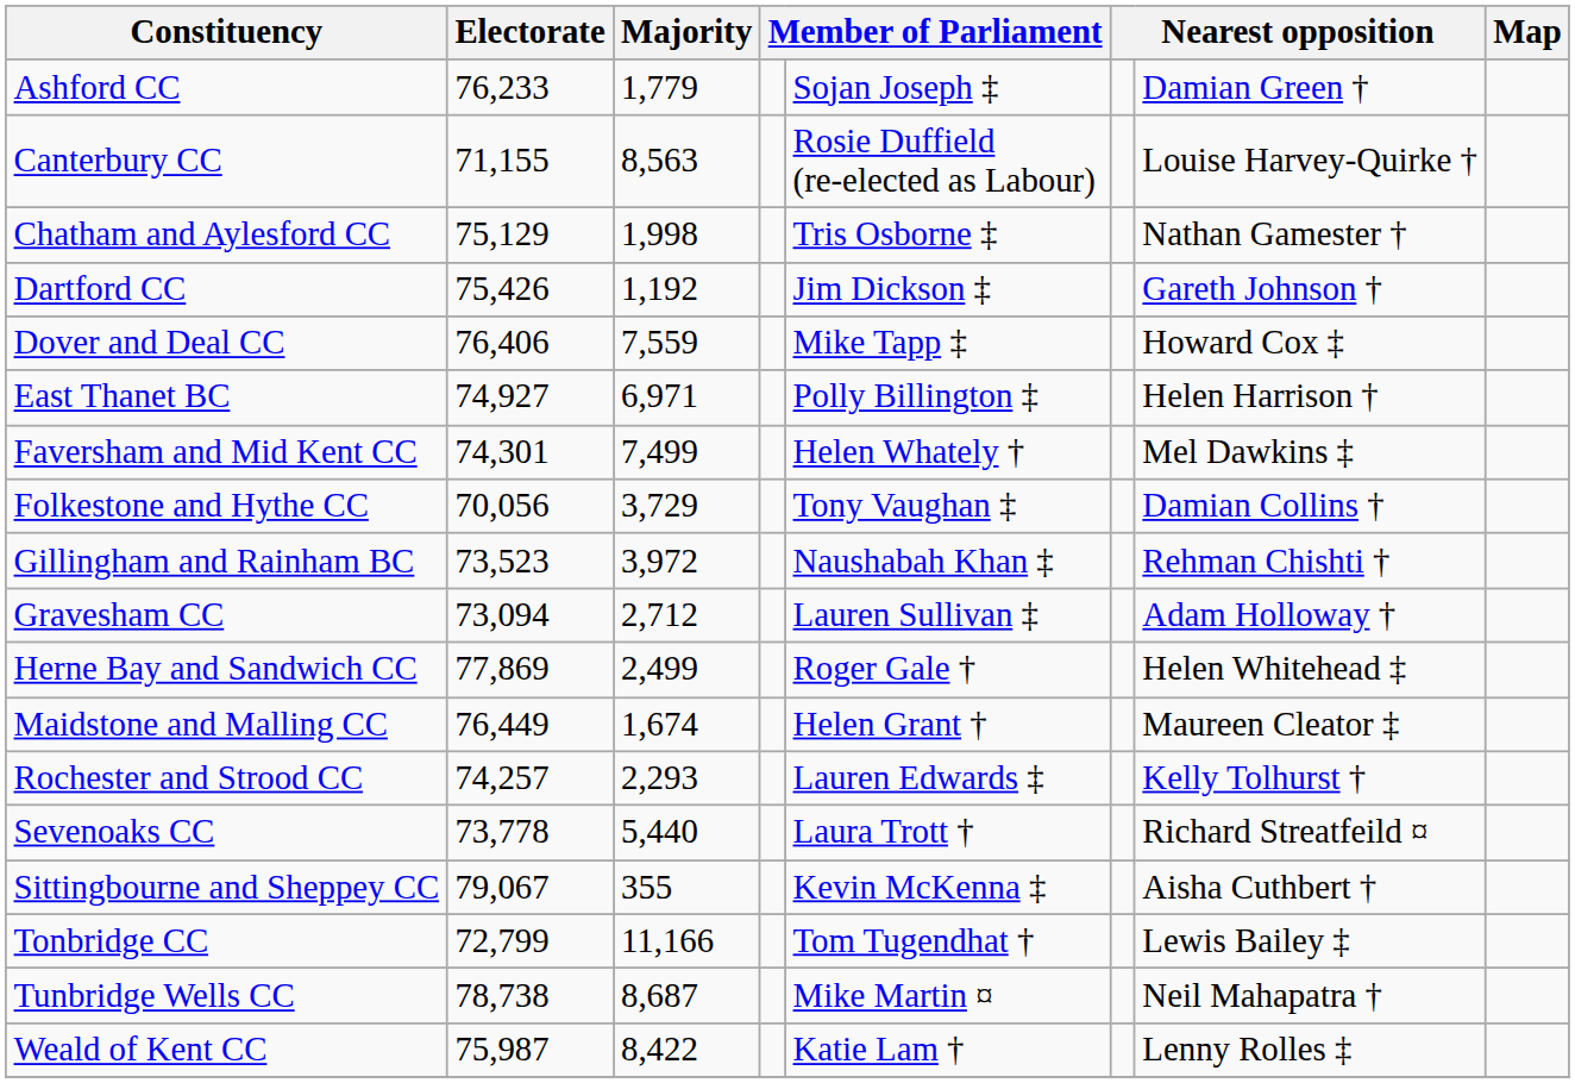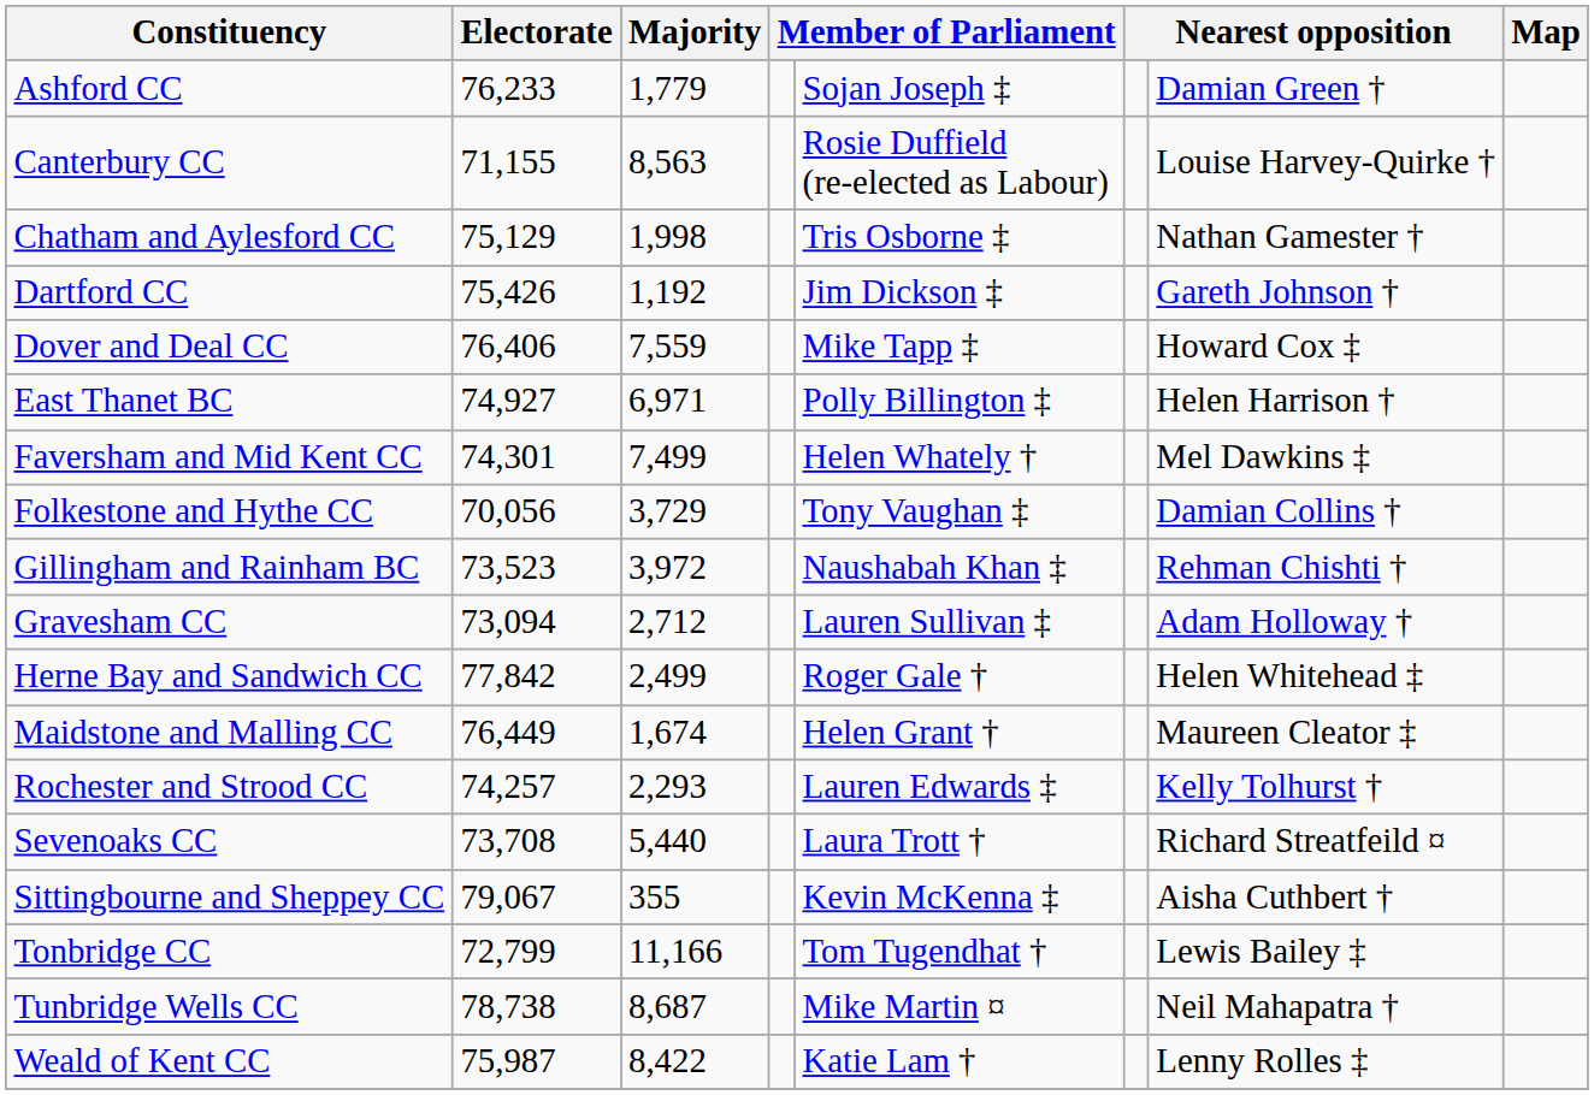Herne Bay and Sandwich CC | Electorate: 77,869 -> 77,842
Sevenoaks CC | Electorate: 73,778 -> 73,708
